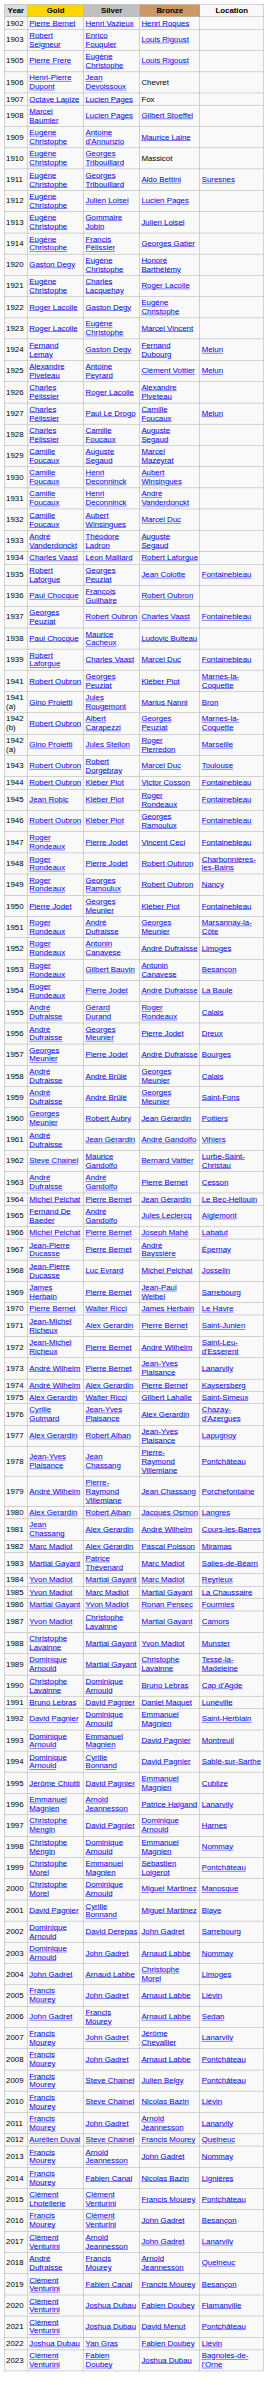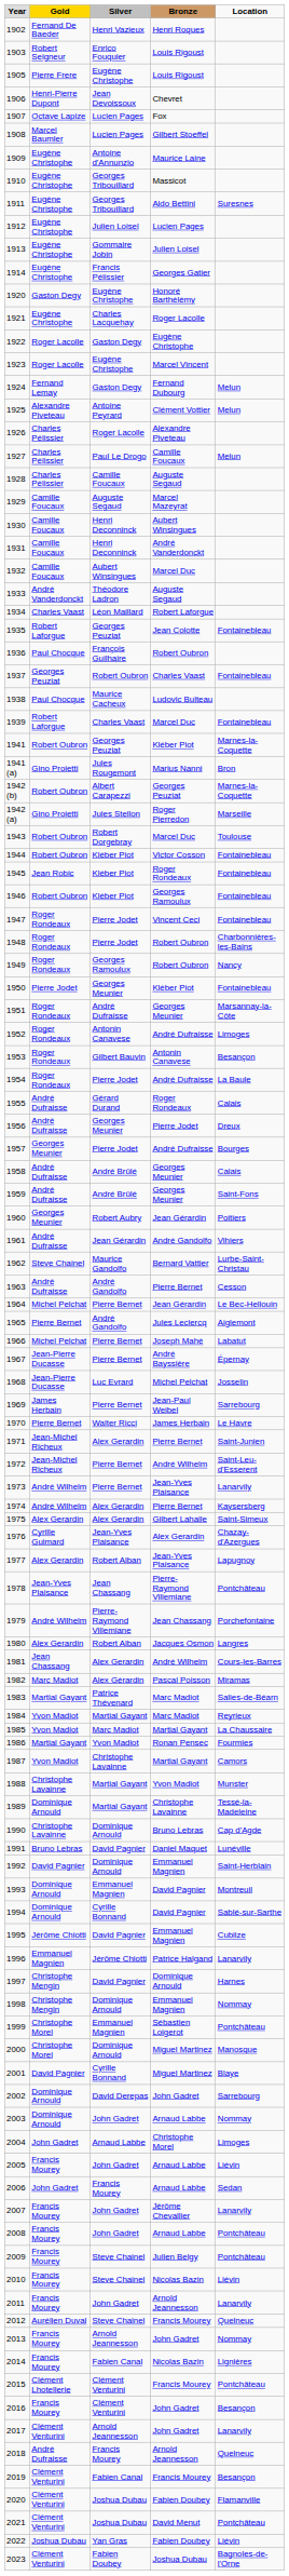1902 | Gold: Pierre Bernet -> Fernand De Baeder
1965 | Gold: Fernand De Baeder -> Pierre Bernet
1975 | Silver: Walter Ricci -> Alex Gerardin
1996 | Silver: Arnold Jeannesson -> Jérôme Chiotti
